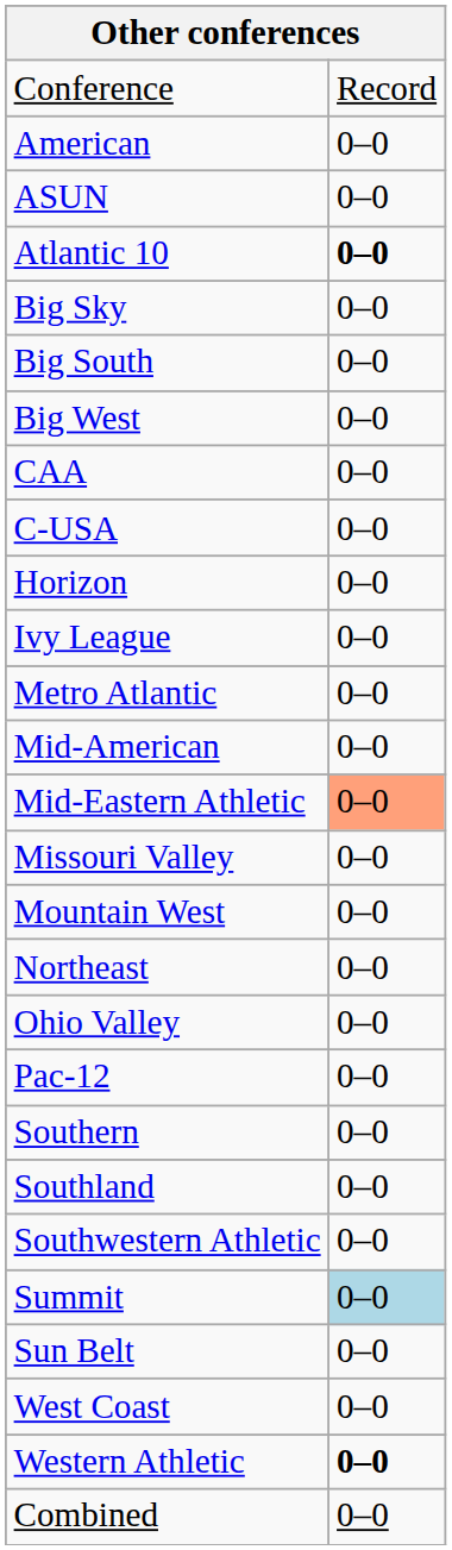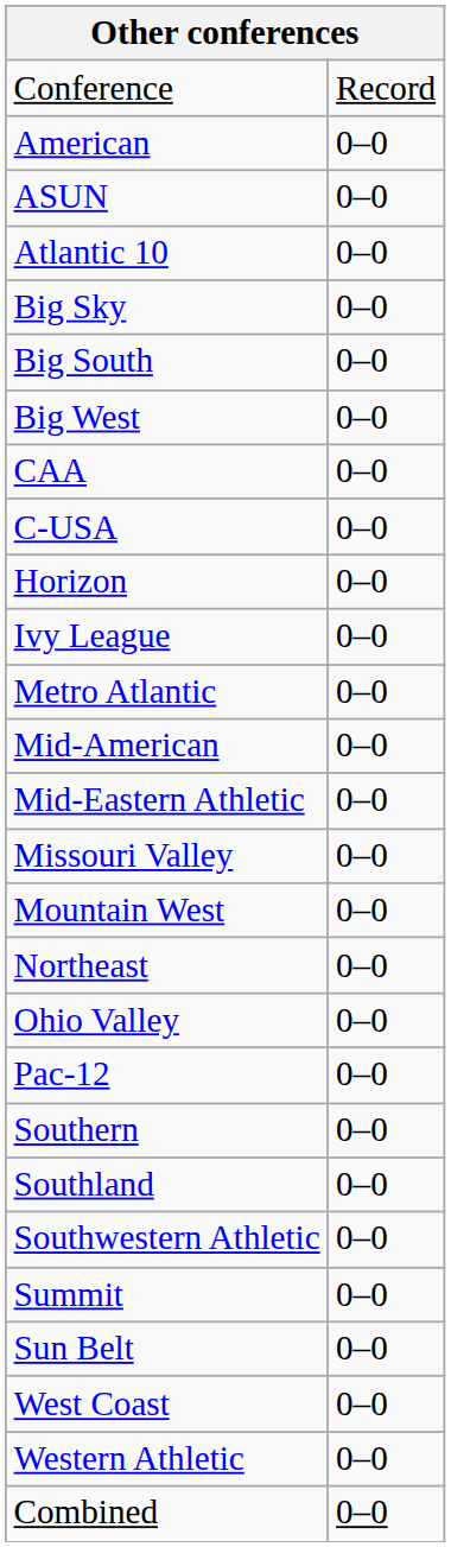Atlantic 10 | column 2: bold -> normal
Mid-Eastern Athletic | column 2: lightsalmon background -> no background
Summit | column 2: lightblue background -> no background
Western Athletic | column 2: bold -> normal
